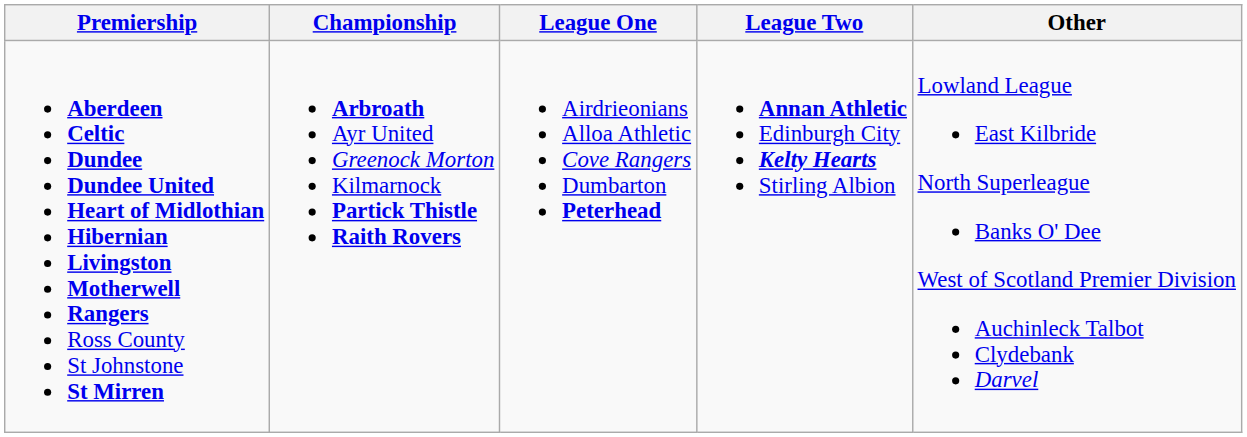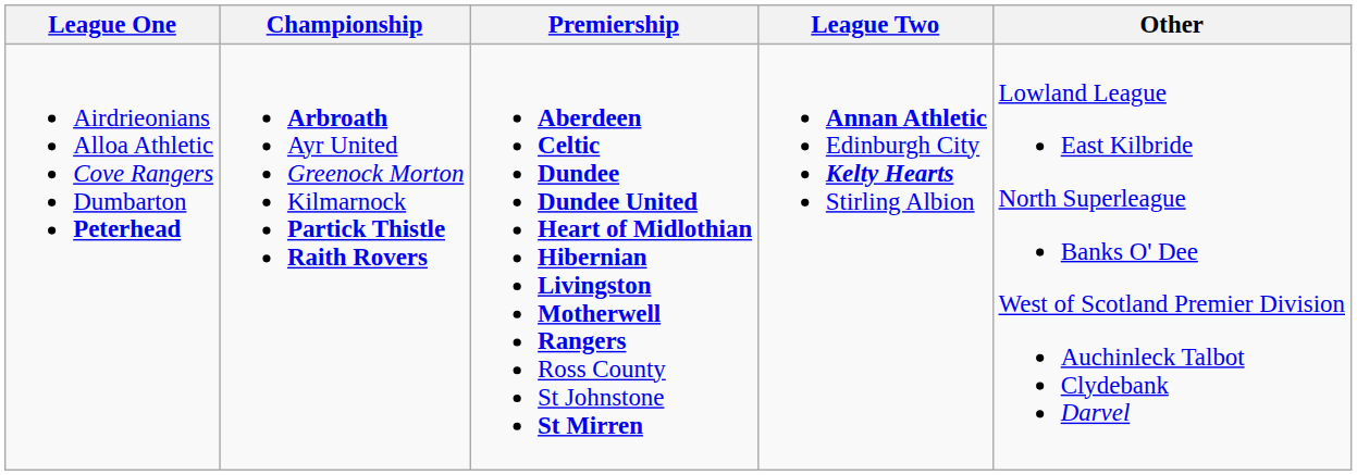columns swapped: Premiership <-> League One
